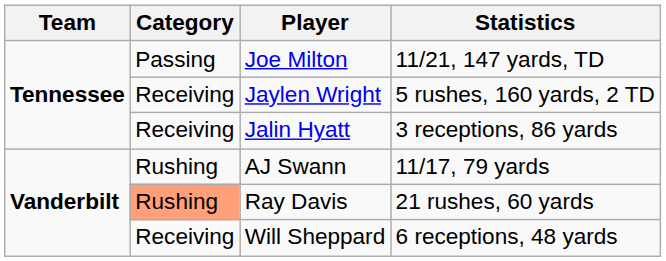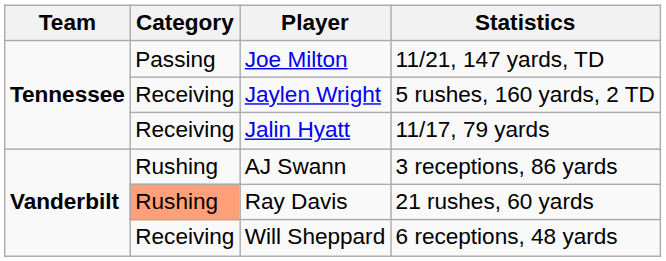Jalin Hyatt | Statistics: 3 receptions, 86 yards -> 11/17, 79 yards
AJ Swann | Statistics: 11/17, 79 yards -> 3 receptions, 86 yards
